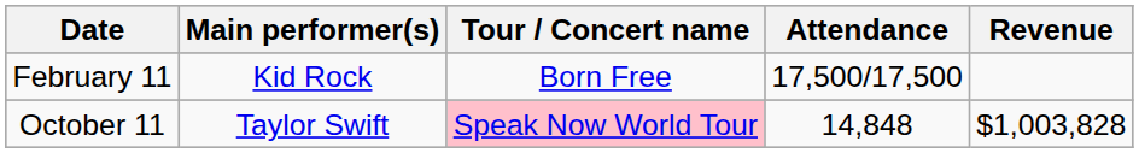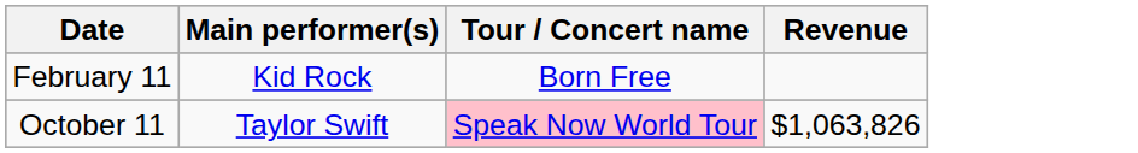- column: Attendance | 17,500/17,500 | 14,848
October 11 | Revenue: $1,003,828 -> $1,063,826
